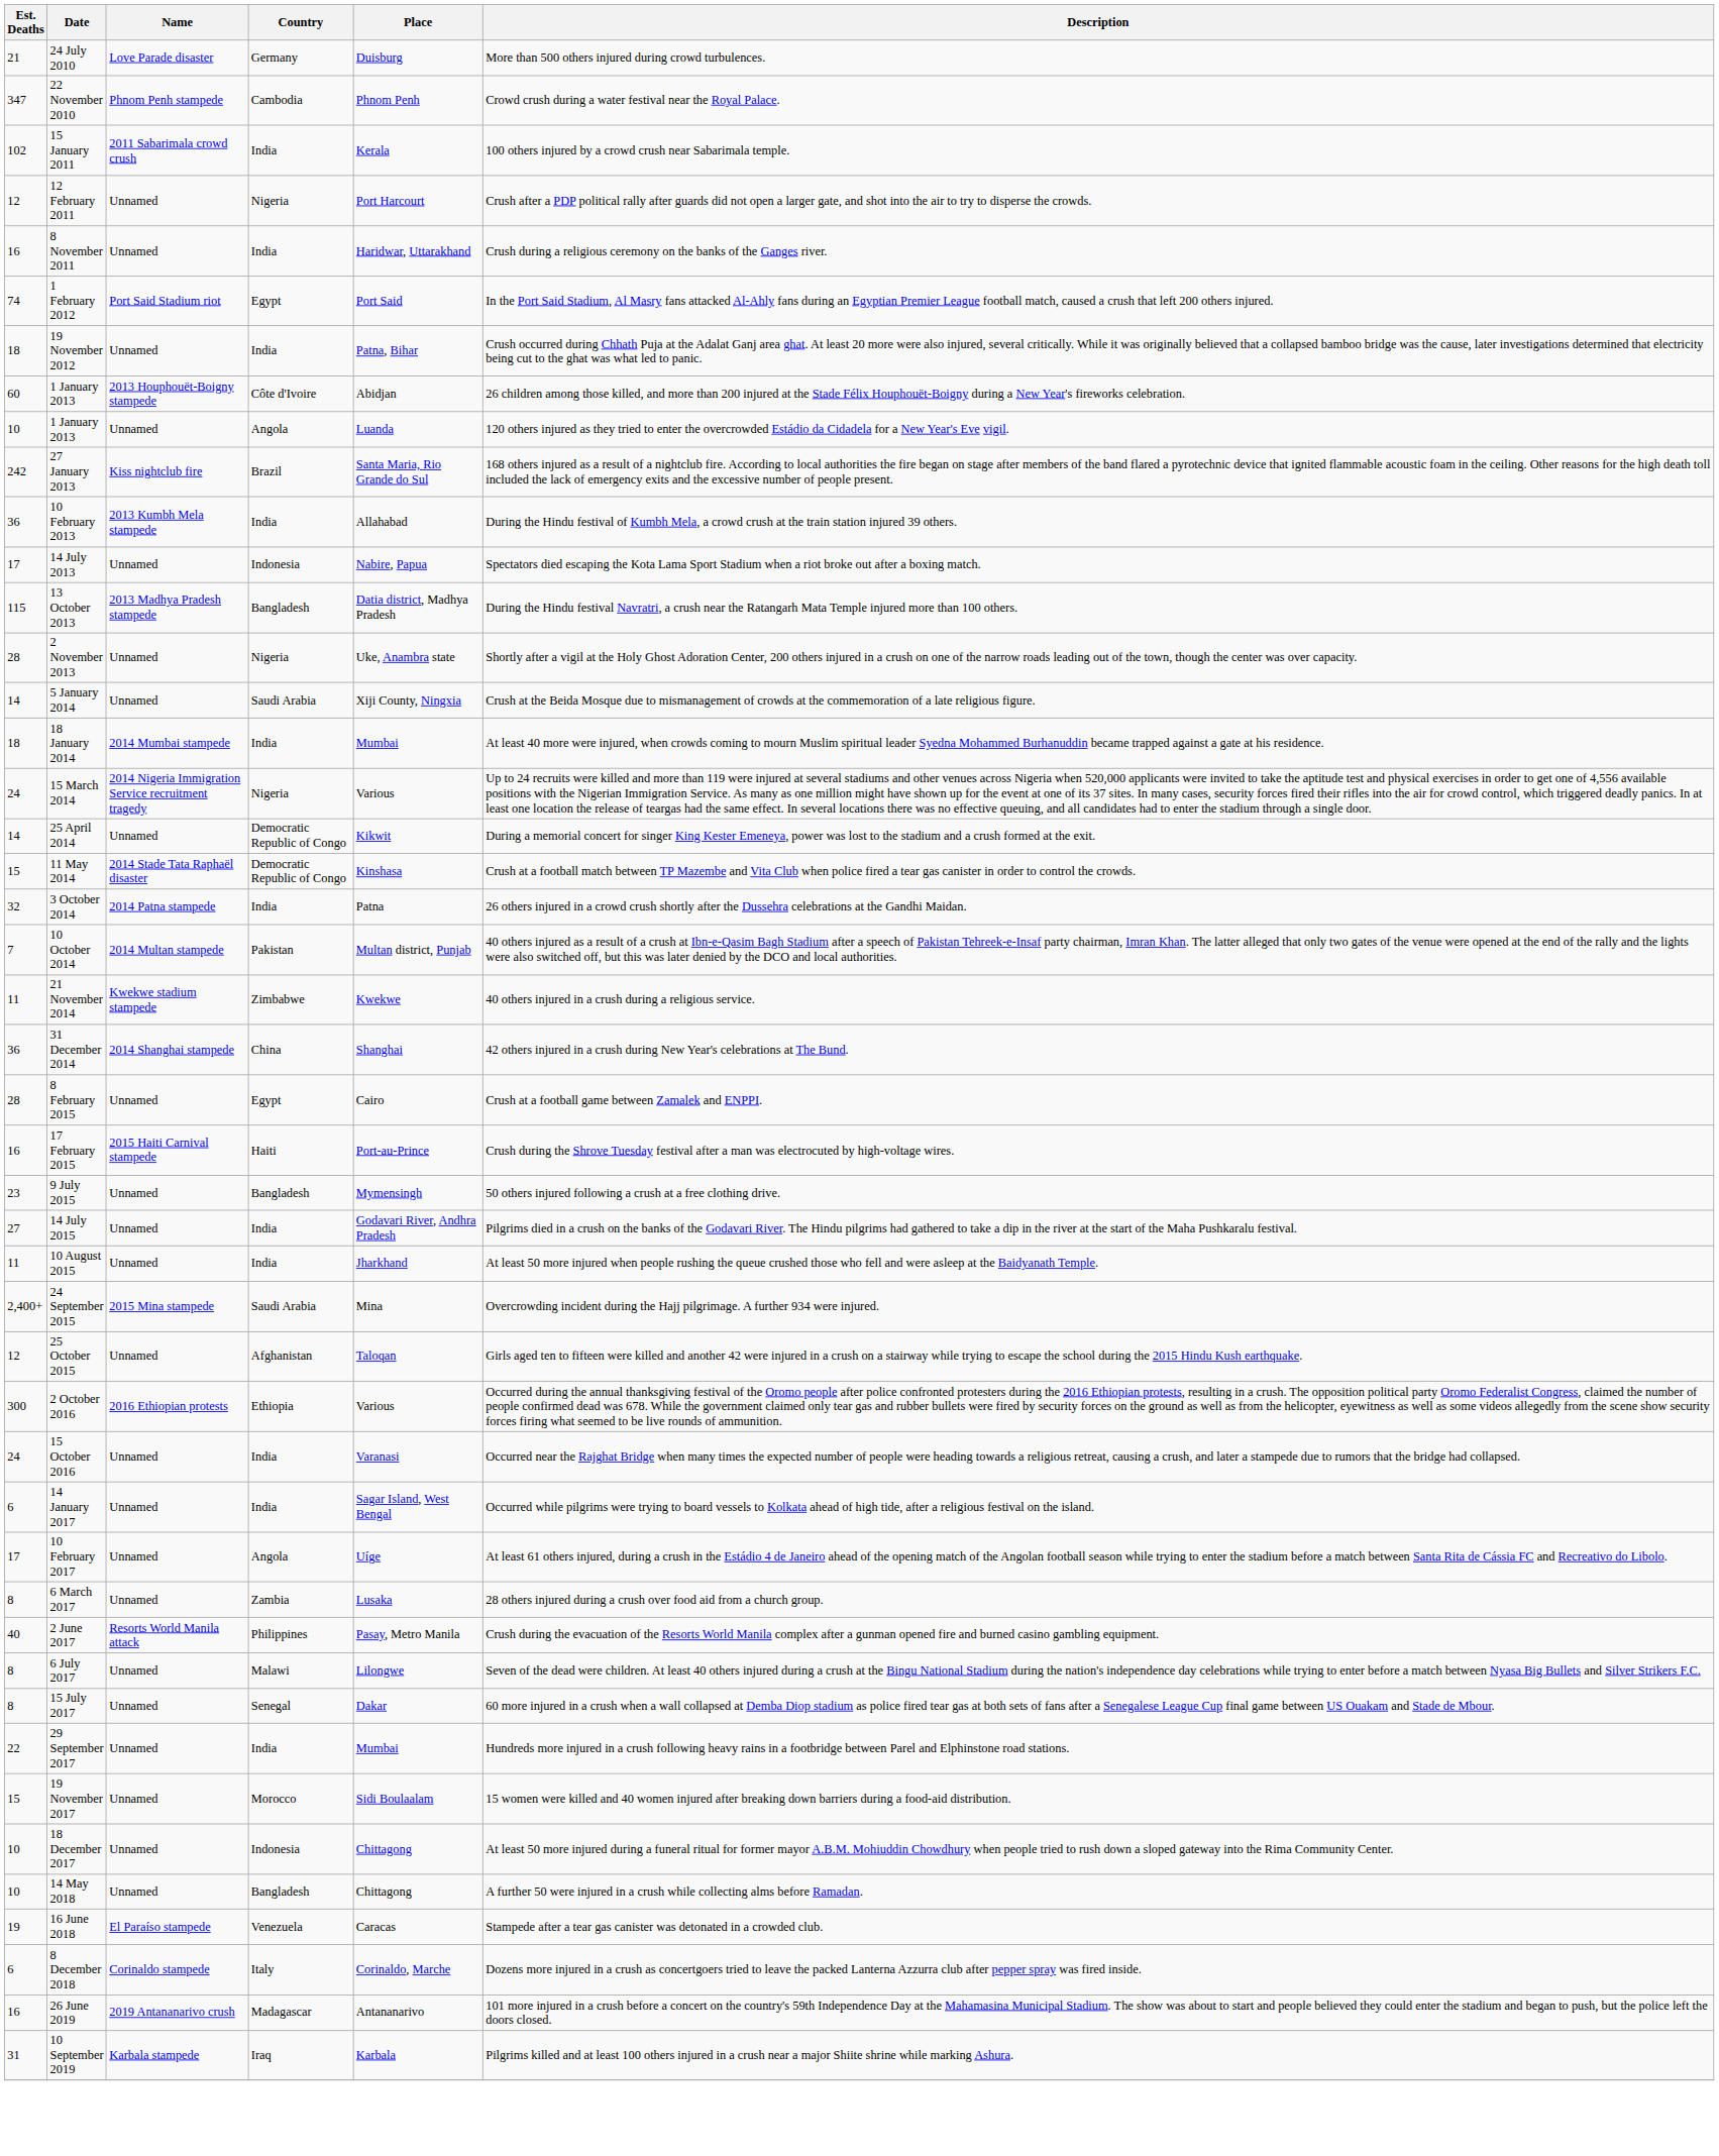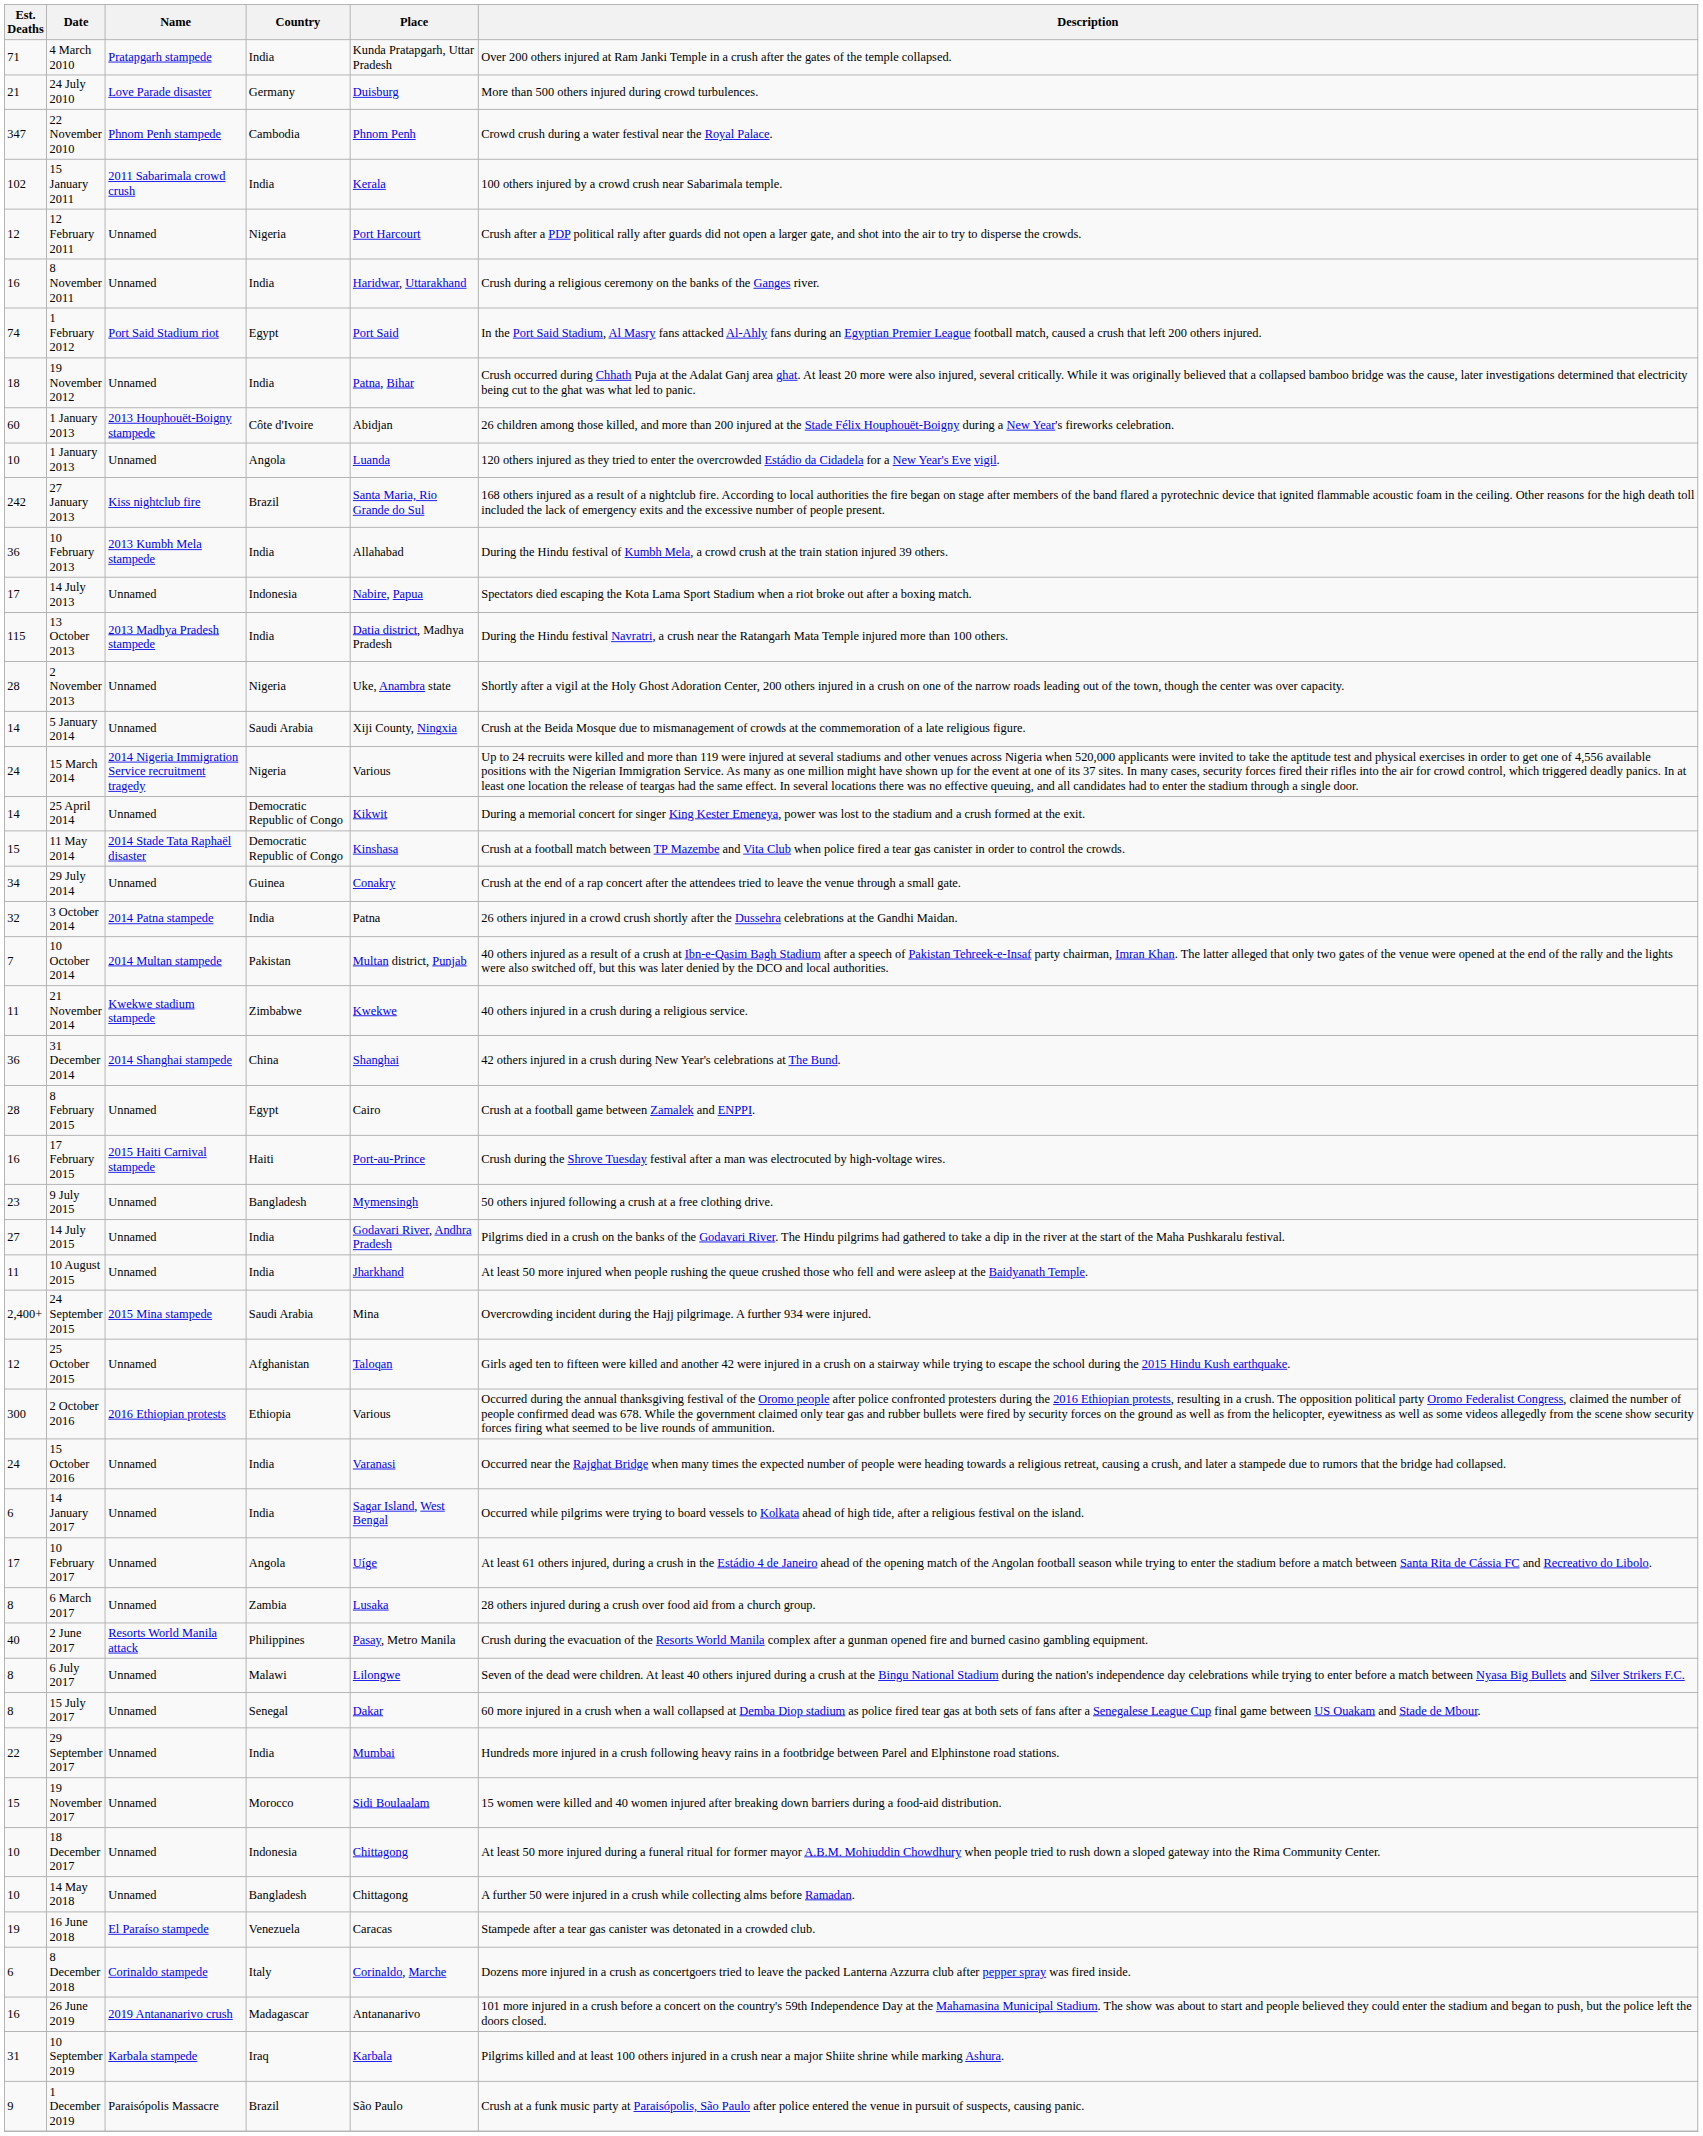+ row: 71 | 4 March 2010 | Pratapgarh stampede | India | Kunda Pratapgarh, Uttar Pradesh | Over 200 others injured at Ram Janki Temple in a crush after the gates of the temple collapsed.
13 October 2013 | Country: Bangladesh -> India
- row: 18 | 18 January 2014 | 2014 Mumbai stampede | India | Mumbai | At least 40 more were injured, when crowds coming to mourn Muslim spiritual leader Syedna Mohammed Burhanuddin became trapped against a gate at his residence.
+ row: 34 | 29 July 2014 | Unnamed | Guinea | Conakry | Crush at the end of a rap concert after the attendees tried to leave the venue through a small gate.
+ row: 9 | 1 December 2019 | Paraisópolis Massacre | Brazil | São Paulo | Crush at a funk music party at Paraisópolis, São Paulo after police entered the venue in pursuit of suspects, causing panic.
